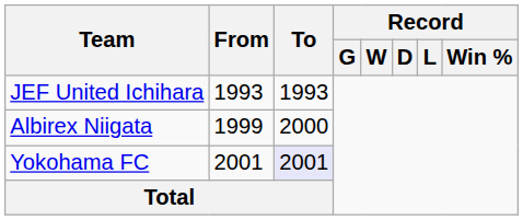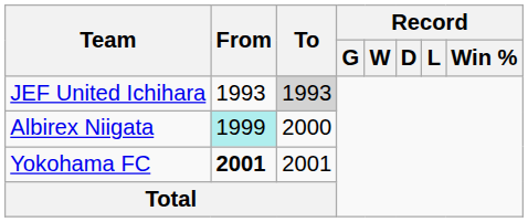JEF United Ichihara | To: no background -> lightgrey background
Albirex Niigata | From: no background -> paleturquoise background
Yokohama FC | From: normal -> bold
Yokohama FC | To: lavender background -> no background
